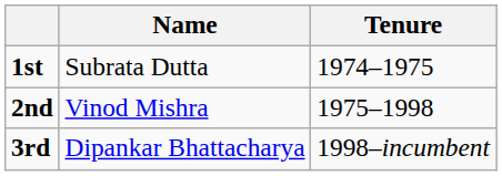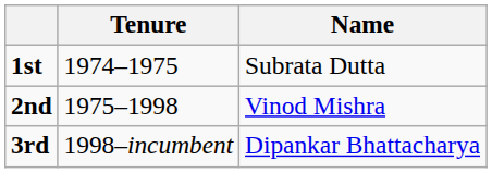columns swapped: Name <-> Tenure
